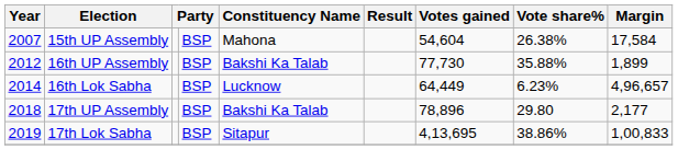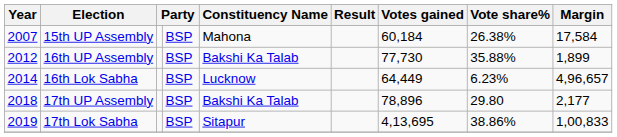15th UP Assembly | Votes gained: 54,604 -> 60,184
